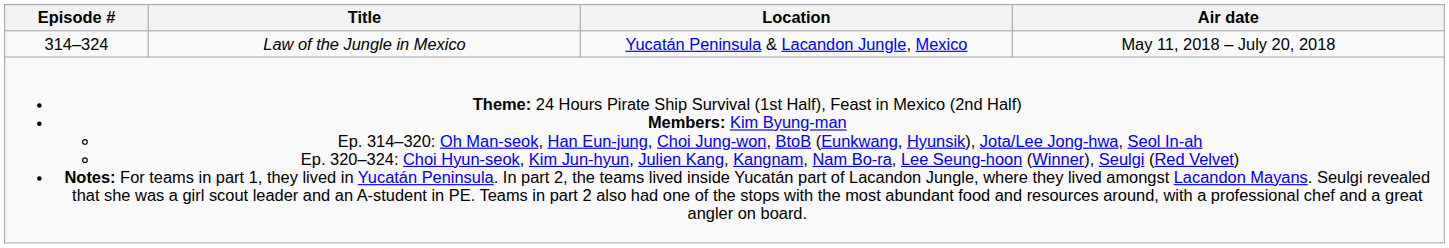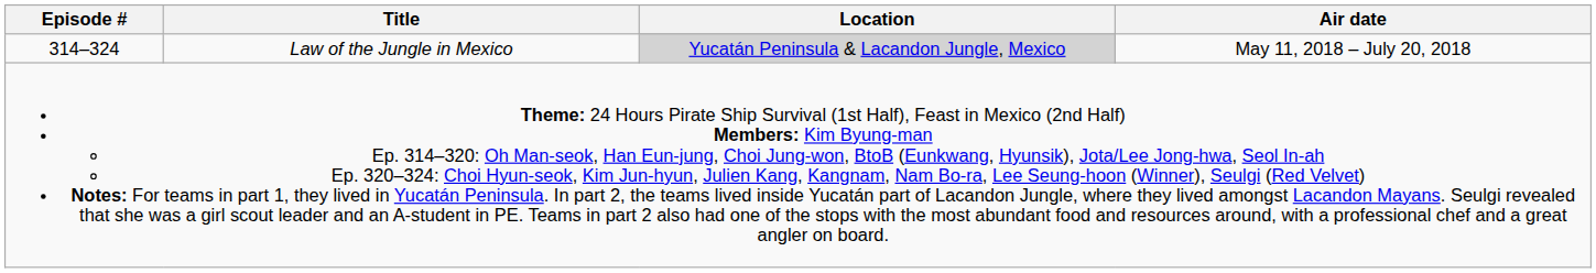314–324 | Location: no background -> lightgrey background
